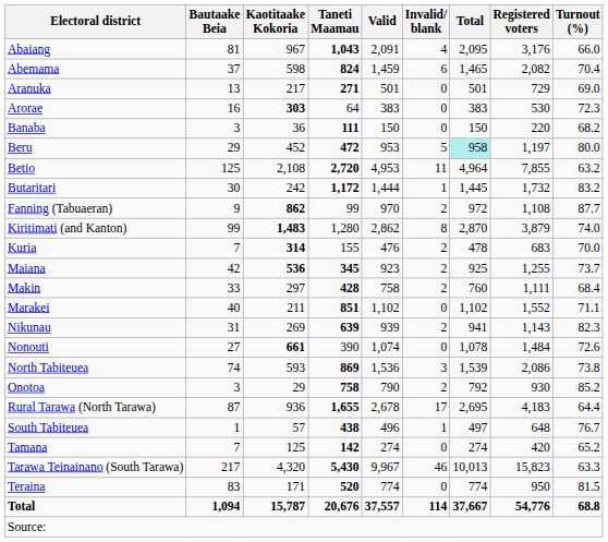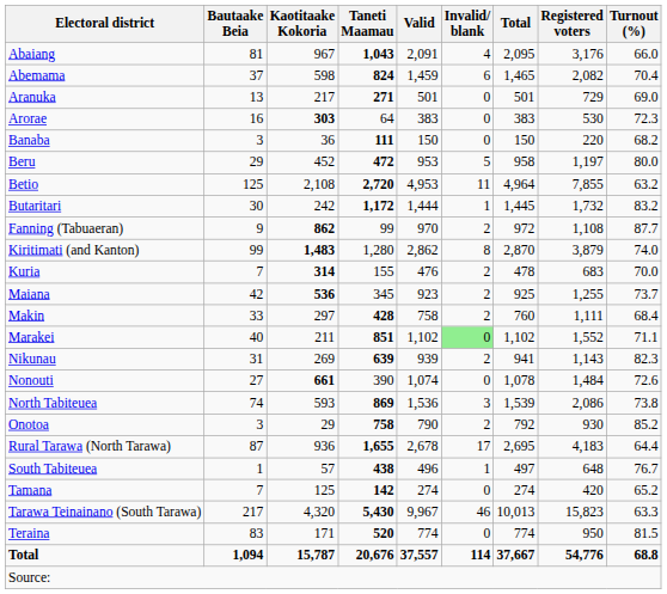Beru | Total: paleturquoise background -> no background
Maiana | Taneti Maamau: bold -> normal
Marakei | Invalid/ blank: no background -> lightgreen background
